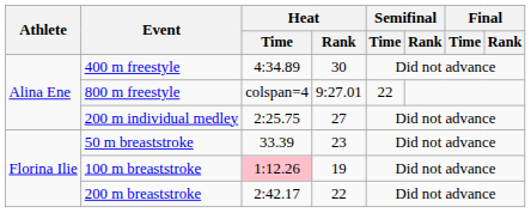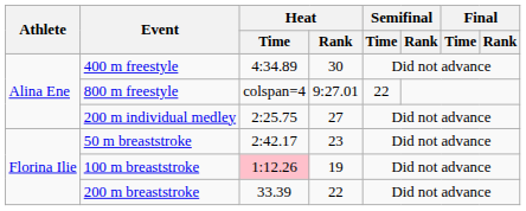50 m breaststroke | Heat / Time: 33.39 -> 2:42.17
200 m breaststroke | Heat / Time: 2:42.17 -> 33.39
